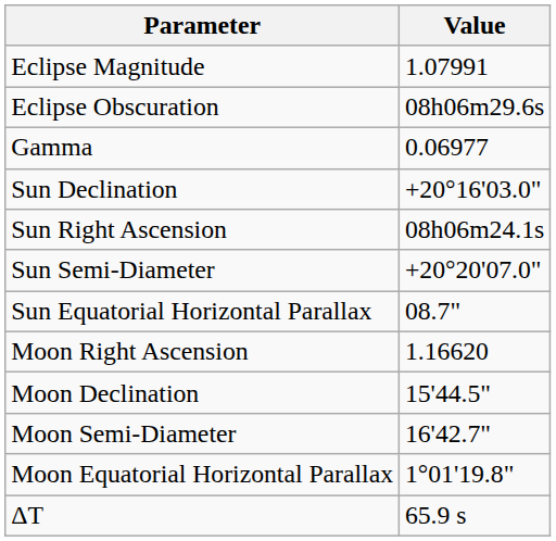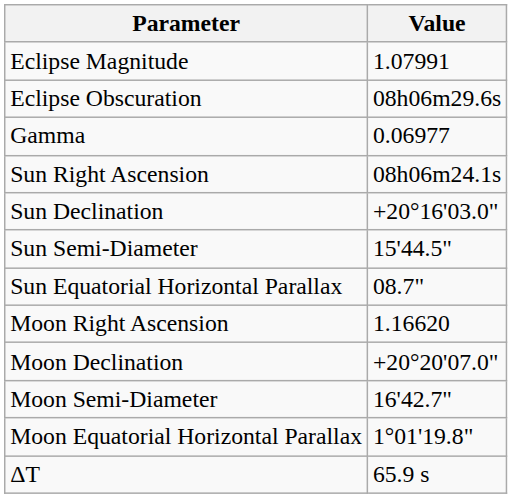rows swapped: Sun Right Ascension <-> Sun Declination
Sun Semi-Diameter | Value: +20°20'07.0" -> 15'44.5"
Moon Declination | Value: 15'44.5" -> +20°20'07.0"
